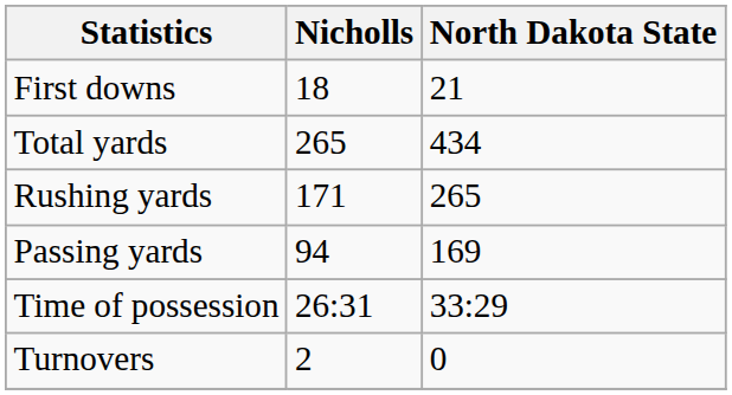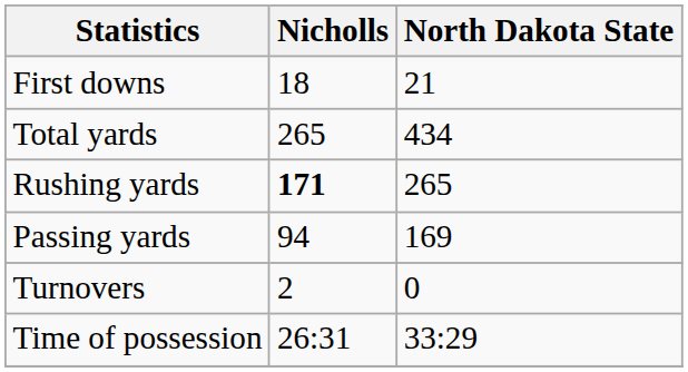Rushing yards | Nicholls: normal -> bold
rows swapped: Turnovers <-> Time of possession
